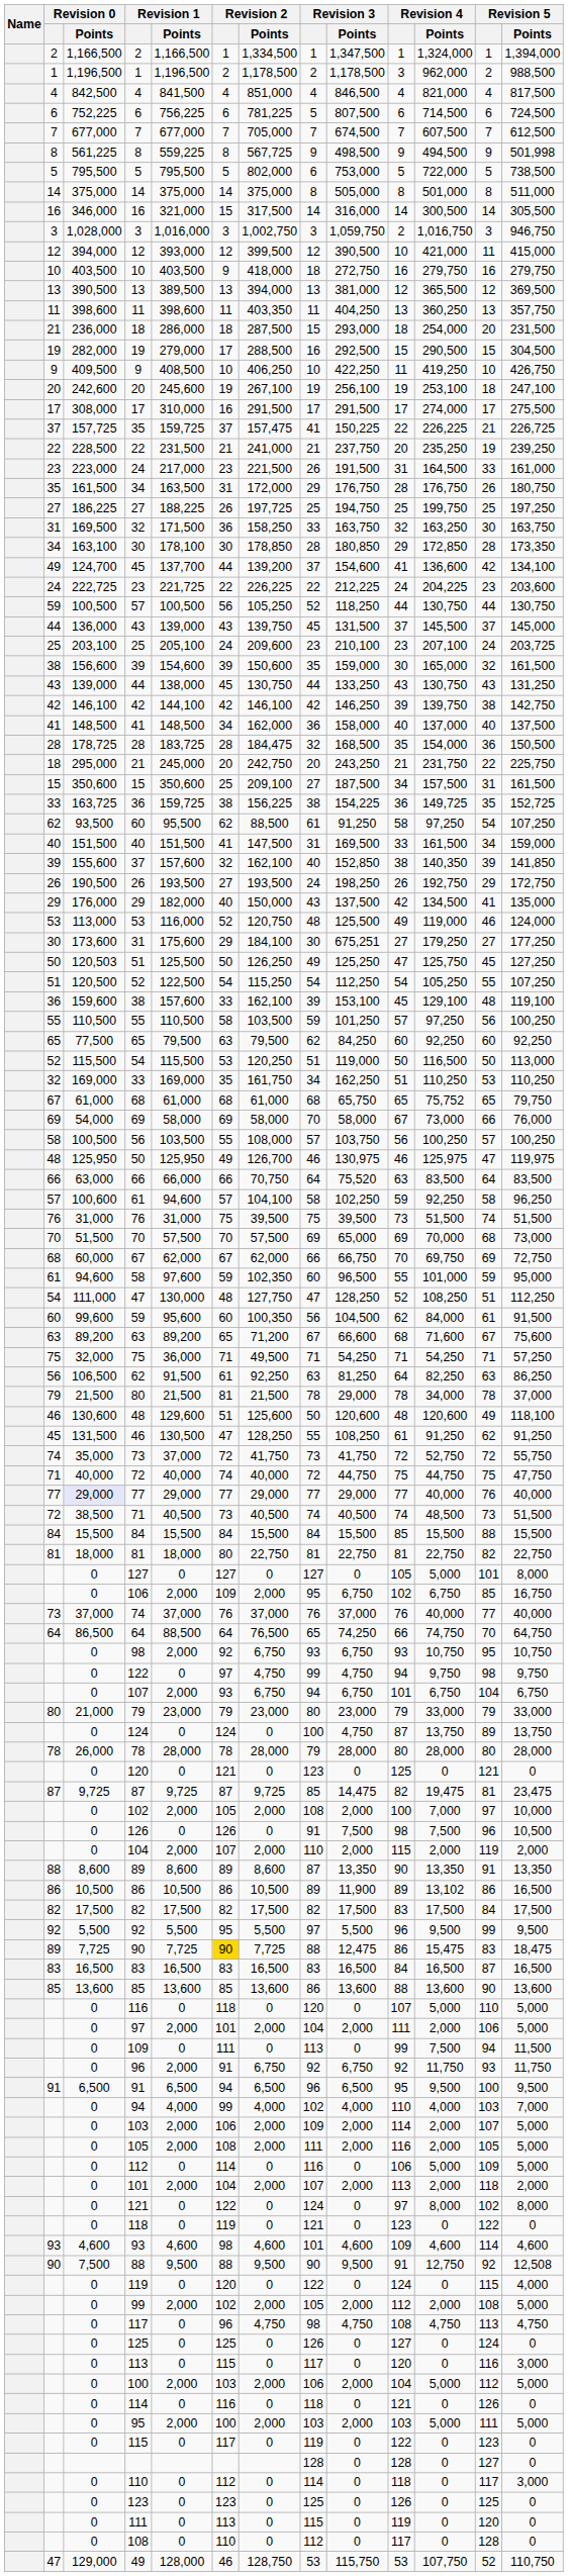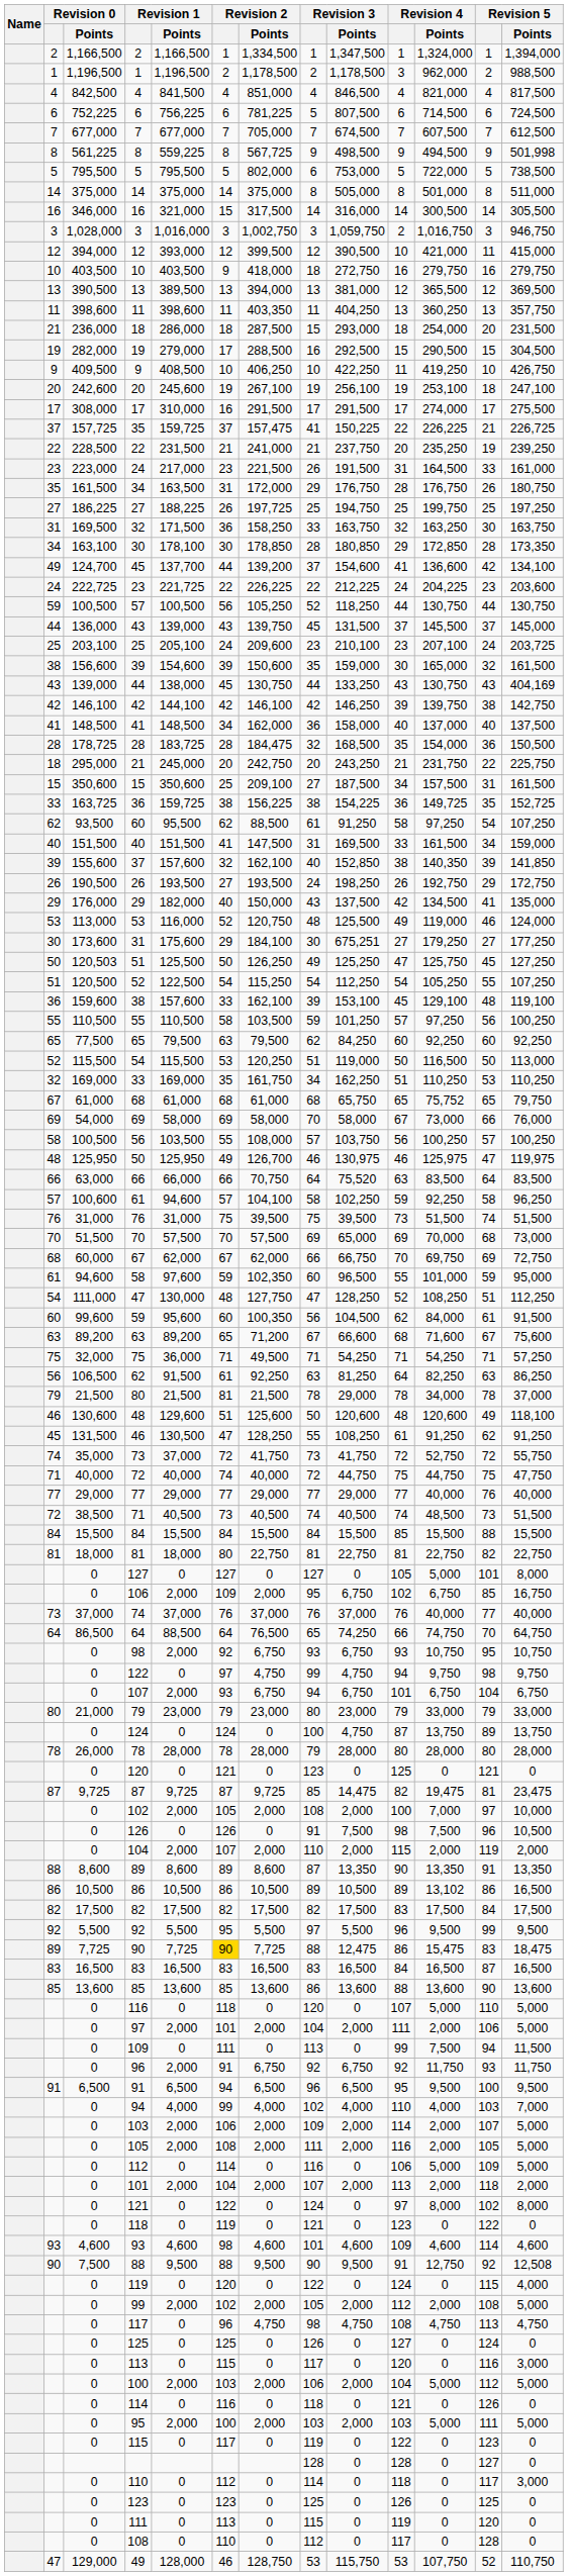row 35 | Revision 5 / Points: 131,250 -> 404,169
row 76 | Revision 0 / Points: lavender background -> no background
row 96 | Revision 3 / Points: 11,900 -> 10,500
